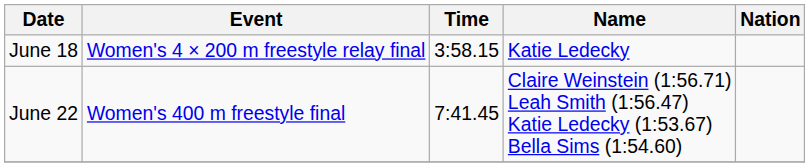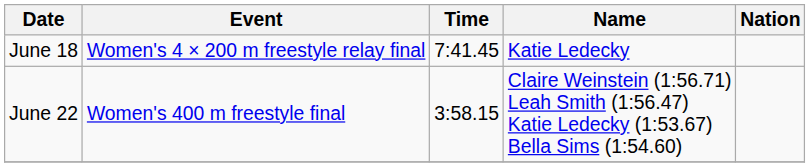June 18 | Time: 3:58.15 -> 7:41.45
June 22 | Time: 7:41.45 -> 3:58.15
